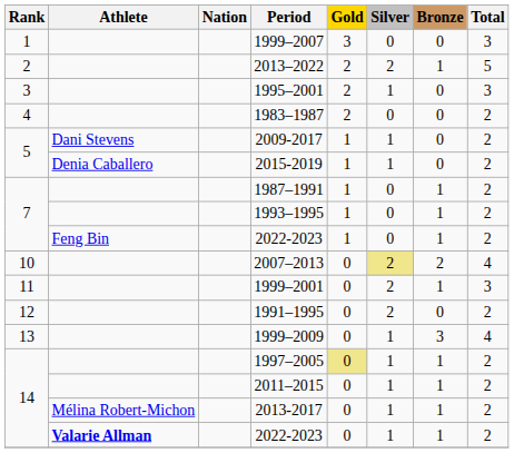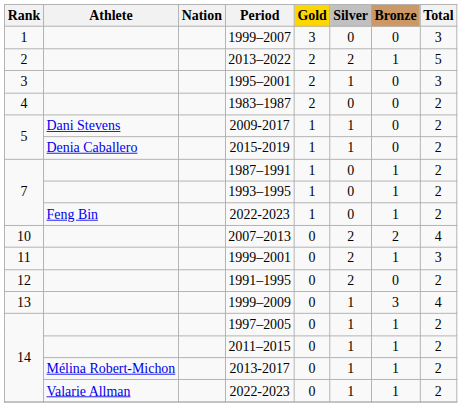2007–2013 | Silver: khaki background -> no background
1997–2005 | Gold: khaki background -> no background
14 / 2022-2023 | Athlete: bold -> normal
